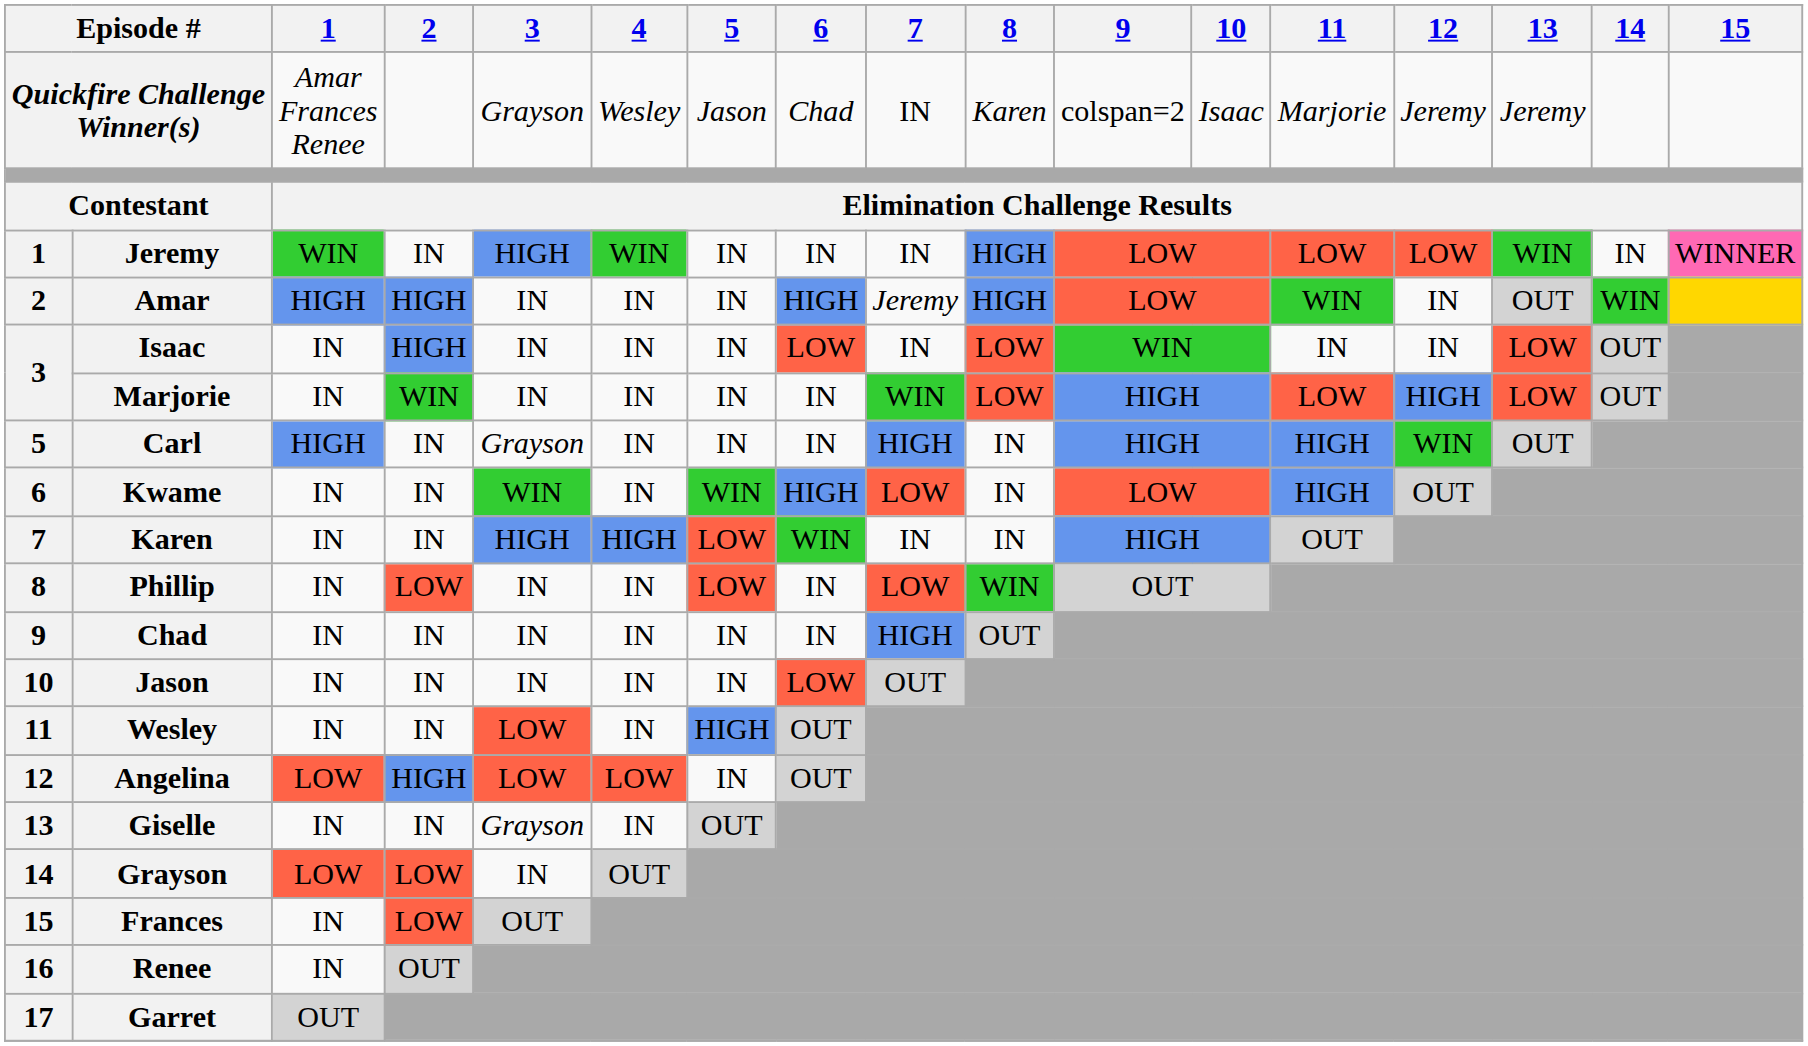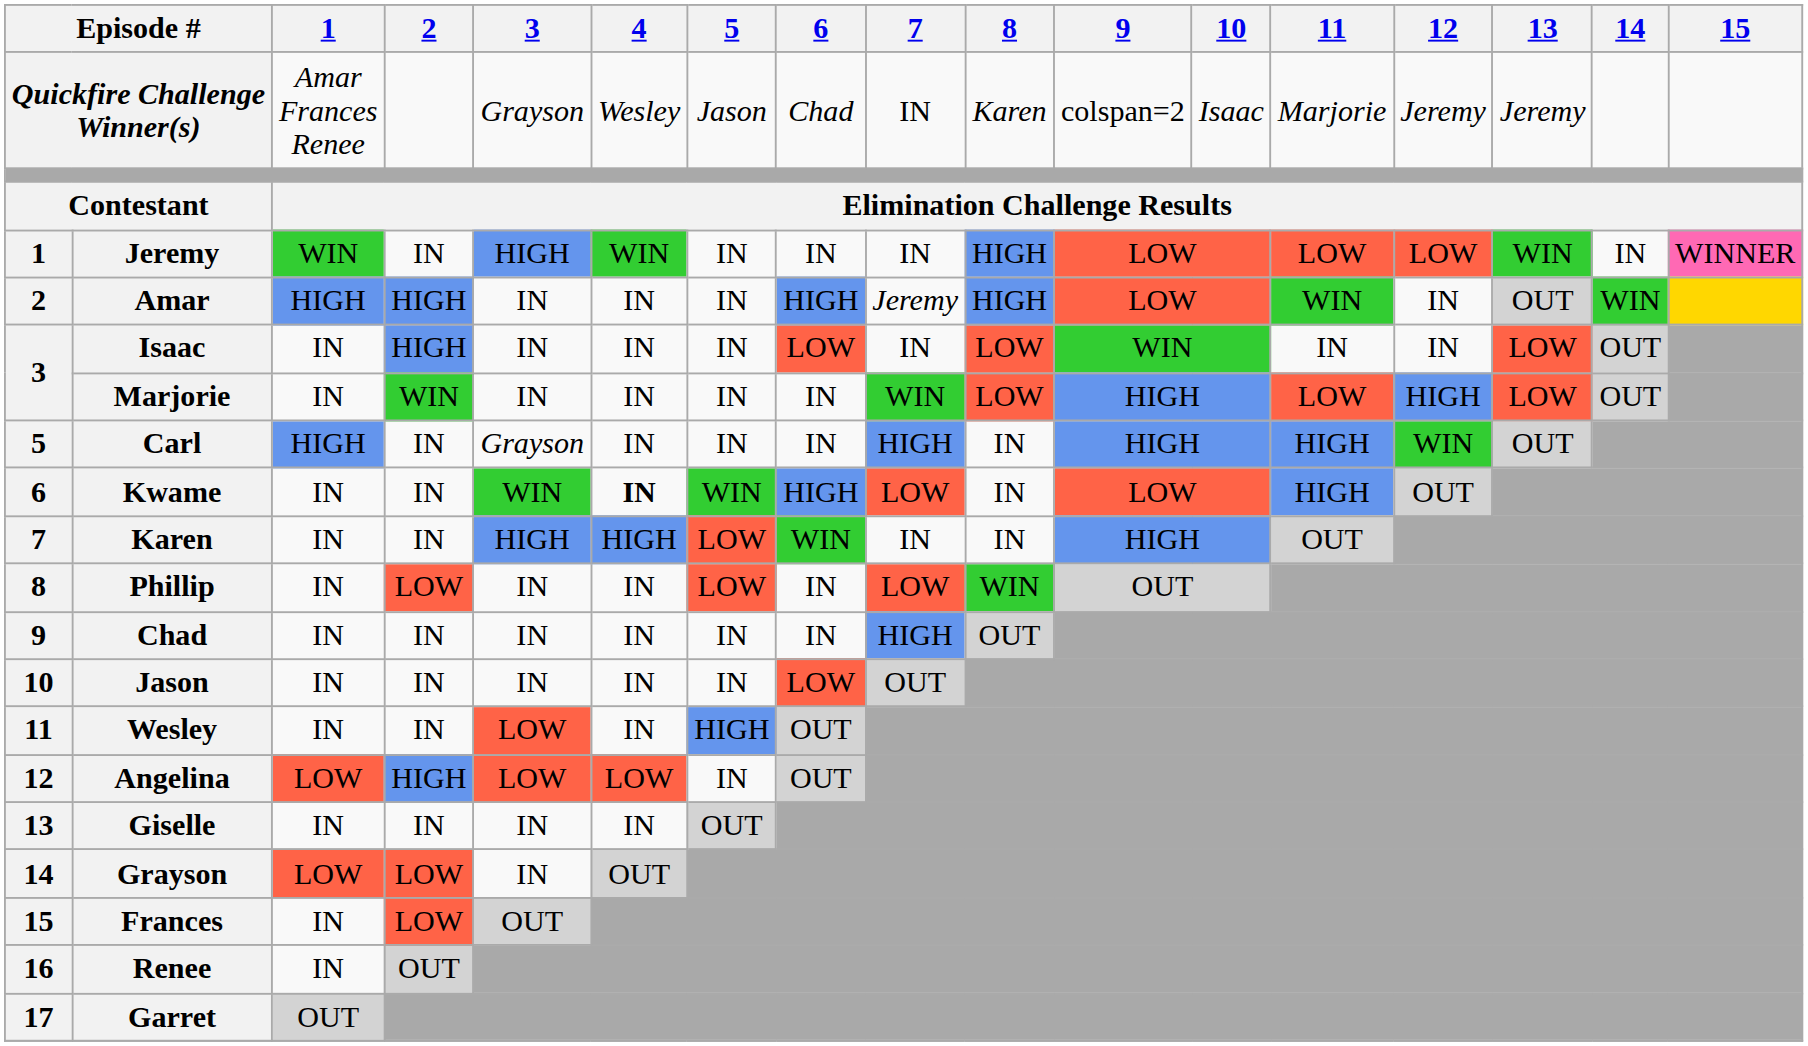Kwame | 4: normal -> bold
Giselle | 3: Grayson -> IN
